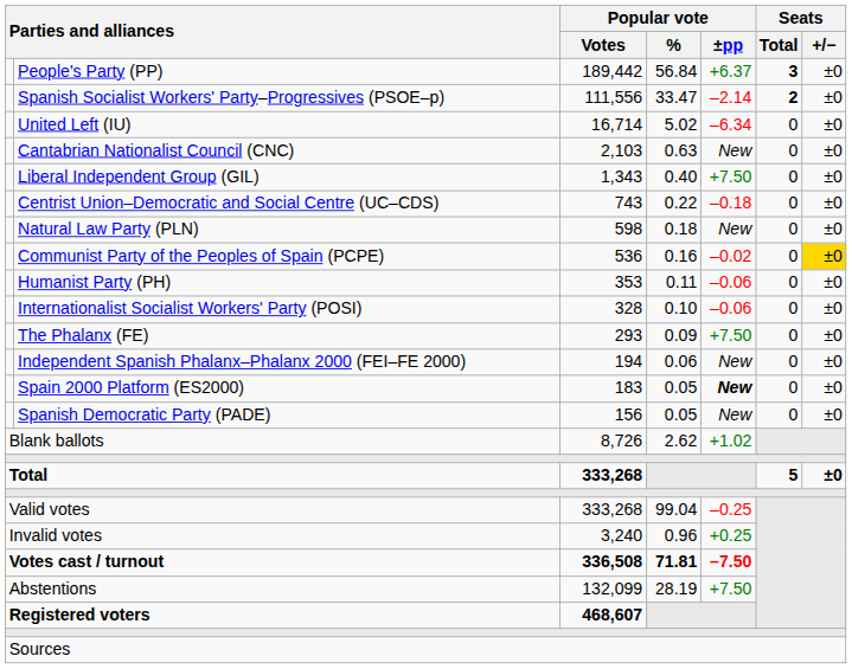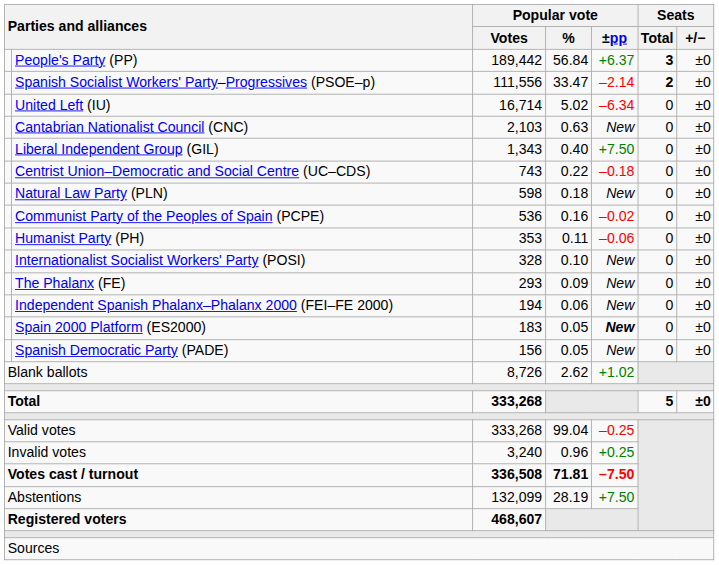Communist Party of the Peoples of Spain (PCPE) | Seats / +/−: gold background -> no background
Internationalist Socialist Workers' Party (POSI) | Popular vote / ±pp: –0.06 -> New
The Phalanx (FE) | Popular vote / ±pp: +7.50 -> New
